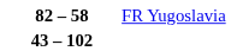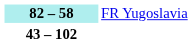FR Yugoslavia | column 1: no background -> paleturquoise background
